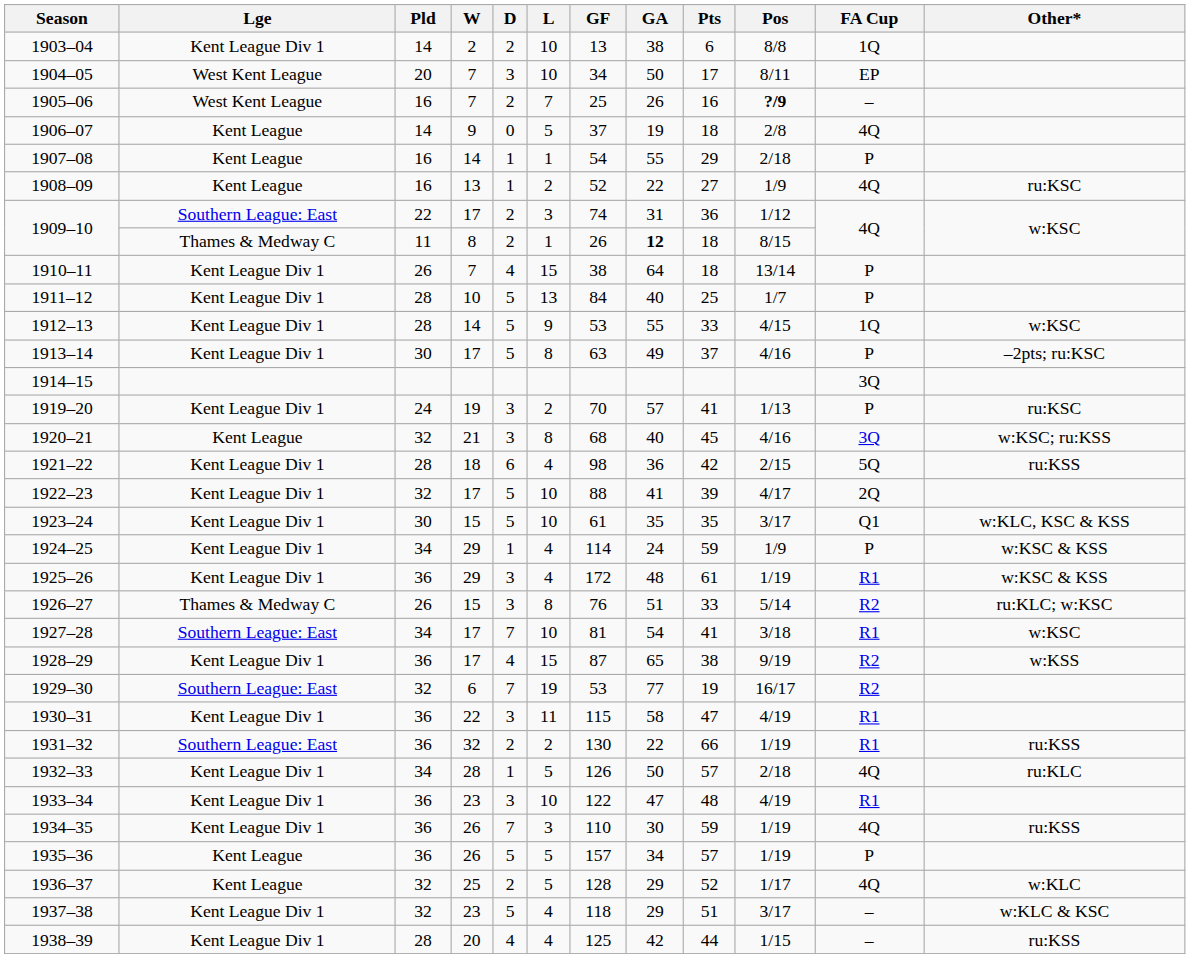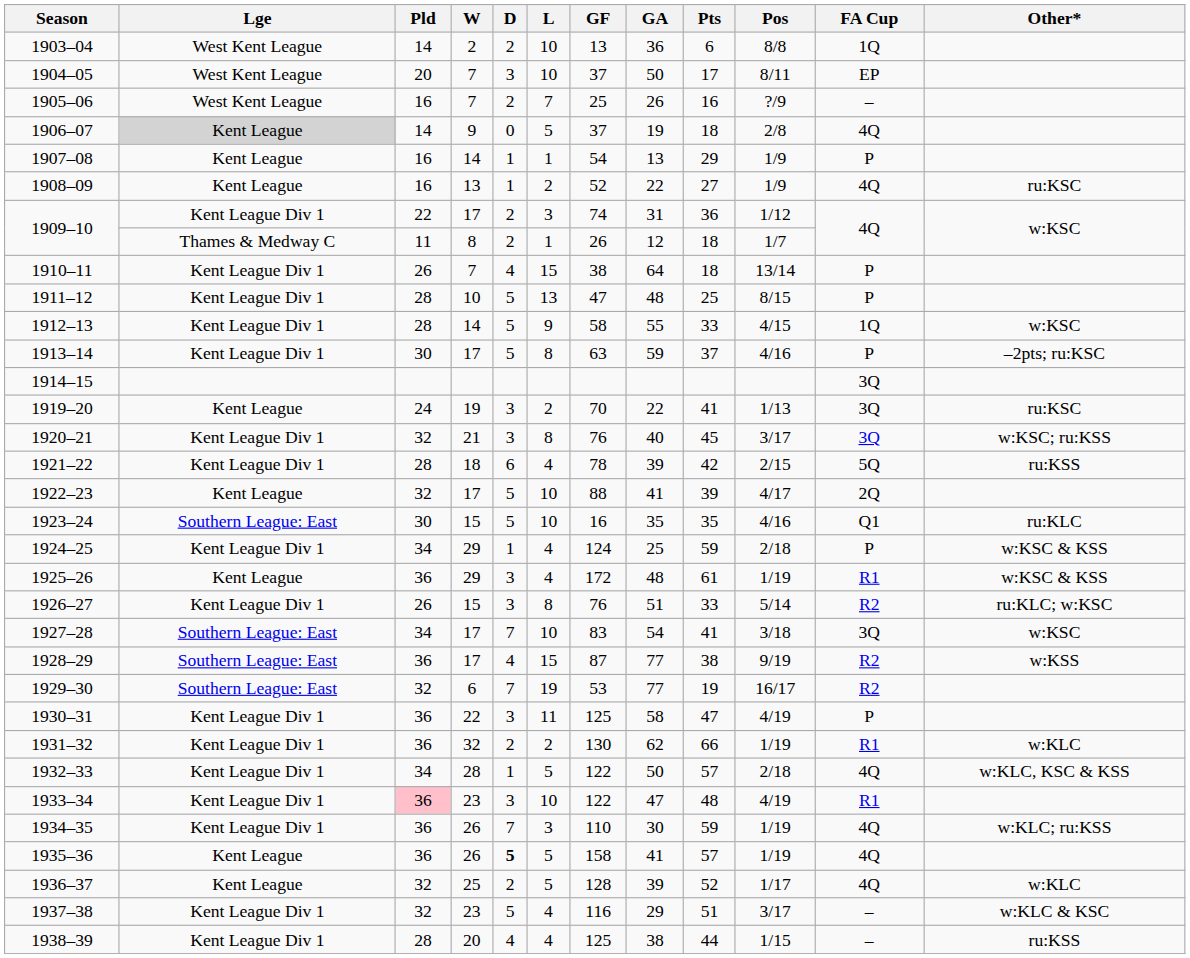1903–04 | Lge: Kent League Div 1 -> West Kent League
1903–04 | GA: 38 -> 36
1904–05 | GF: 34 -> 37
1905–06 | Pos: bold -> normal
1906–07 | Lge: no background -> lightgrey background
1907–08 | GA: 55 -> 13
1907–08 | Pos: 2/18 -> 1/9
1909–10 / 17 | Lge: Southern League: East -> Kent League Div 1
1909–10 / 8 | GA: bold -> normal
1909–10 / 8 | Pos: 8/15 -> 1/7
1911–12 | GF: 84 -> 47
1911–12 | GA: 40 -> 48
1911–12 | Pos: 1/7 -> 8/15
1912–13 | GF: 53 -> 58
1913–14 | GA: 49 -> 59
1919–20 | Lge: Kent League Div 1 -> Kent League
1919–20 | GA: 57 -> 22
1919–20 | FA Cup: P -> 3Q
1920–21 | Lge: Kent League -> Kent League Div 1
1920–21 | GF: 68 -> 76
1920–21 | Pos: 4/16 -> 3/17
1921–22 | GF: 98 -> 78
1921–22 | GA: 36 -> 39
1922–23 | Lge: Kent League Div 1 -> Kent League
1923–24 | Lge: Kent League Div 1 -> Southern League: East
1923–24 | GF: 61 -> 16
1923–24 | Pos: 3/17 -> 4/16
1923–24 | Other*: w:KLC, KSC & KSS -> ru:KLC
1924–25 | GF: 114 -> 124
1924–25 | GA: 24 -> 25
1924–25 | Pos: 1/9 -> 2/18
1925–26 | Lge: Kent League Div 1 -> Kent League
1926–27 | Lge: Thames & Medway C -> Kent League Div 1
1927–28 | GF: 81 -> 83
1927–28 | FA Cup: R1 -> 3Q
1928–29 | Lge: Kent League Div 1 -> Southern League: East
1928–29 | GA: 65 -> 77
1930–31 | GF: 115 -> 125
1930–31 | FA Cup: R1 -> P
1931–32 | Lge: Southern League: East -> Kent League Div 1
1931–32 | GA: 22 -> 62
1931–32 | Other*: ru:KSS -> w:KLC
1932–33 | GF: 126 -> 122
1932–33 | Other*: ru:KLC -> w:KLC, KSC & KSS
1933–34 | Pld: no background -> pink background
1934–35 | Other*: ru:KSS -> w:KLC; ru:KSS
1935–36 | D: normal -> bold
1935–36 | GF: 157 -> 158
1935–36 | GA: 34 -> 41
1935–36 | FA Cup: P -> 4Q
1936–37 | GA: 29 -> 39
1937–38 | GF: 118 -> 116
1938–39 | GA: 42 -> 38
